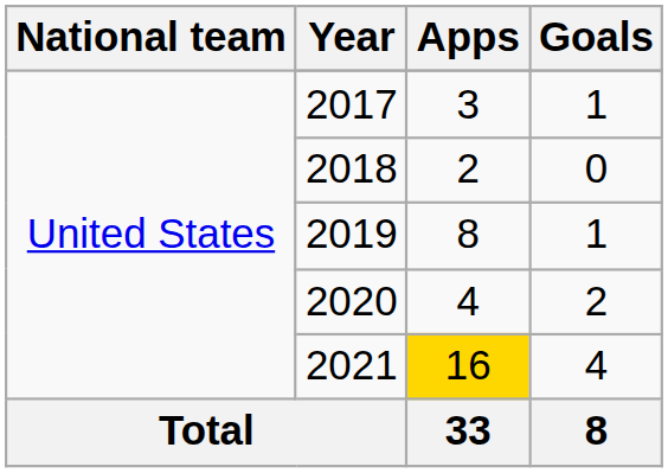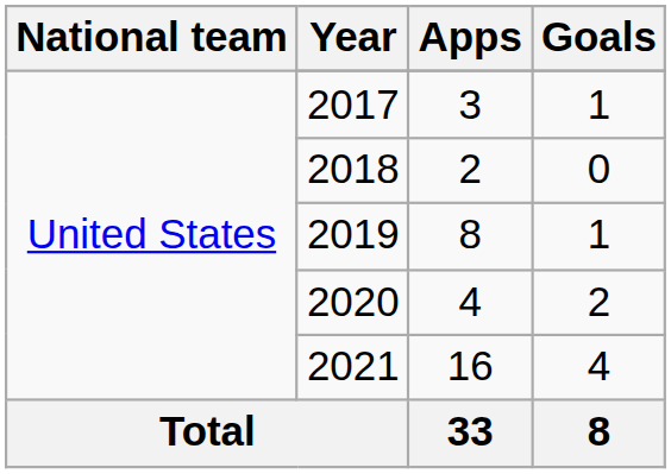2021 | Apps: gold background -> no background
